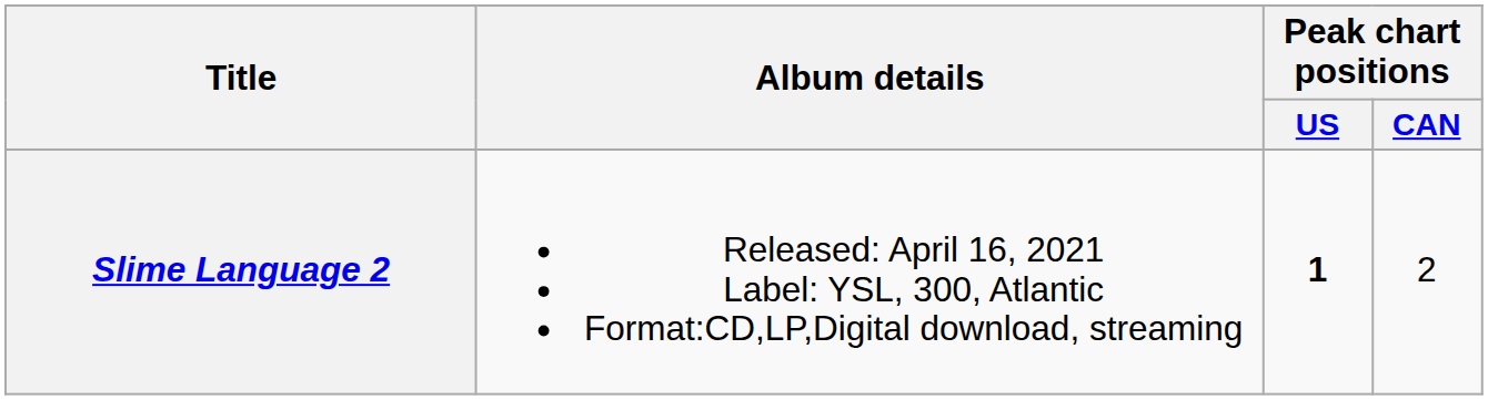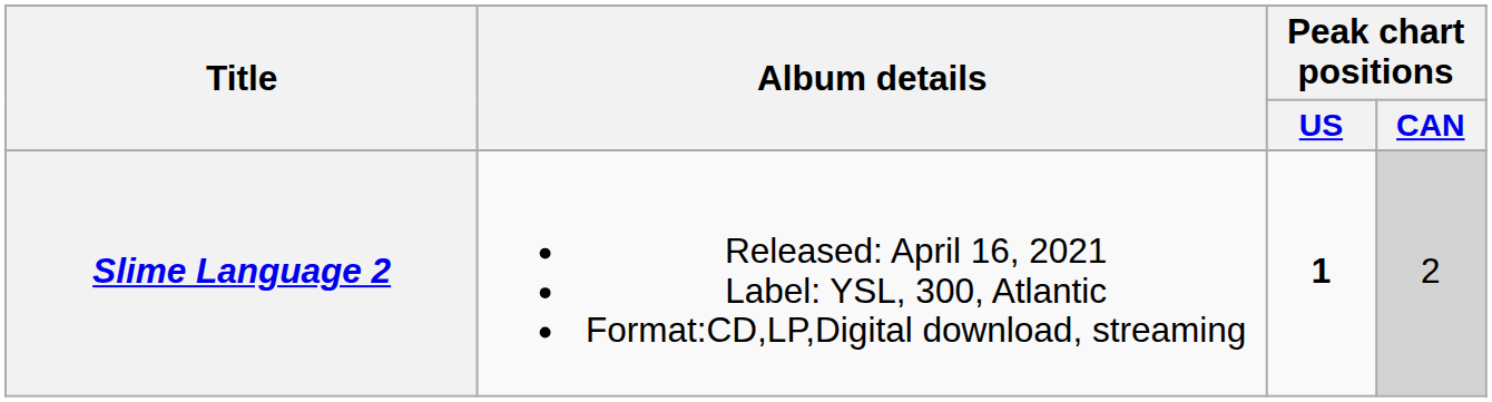Slime Language 2 | Peak chart positions / CAN: no background -> lightgrey background
